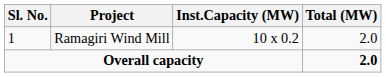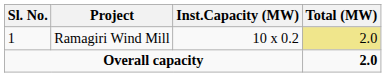1 | Total (MW): no background -> khaki background
